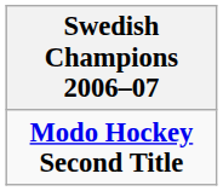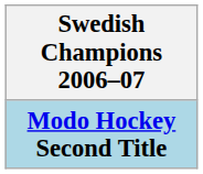row 2 | column 1: no background -> lightblue background
